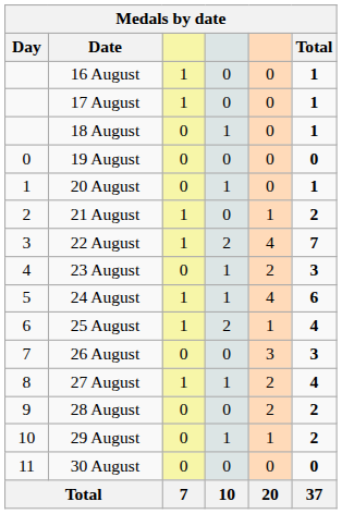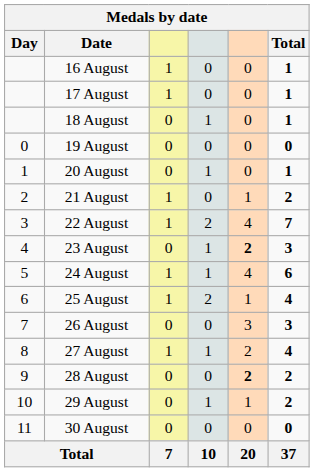23 August | column 5: normal -> bold
28 August | column 5: normal -> bold
